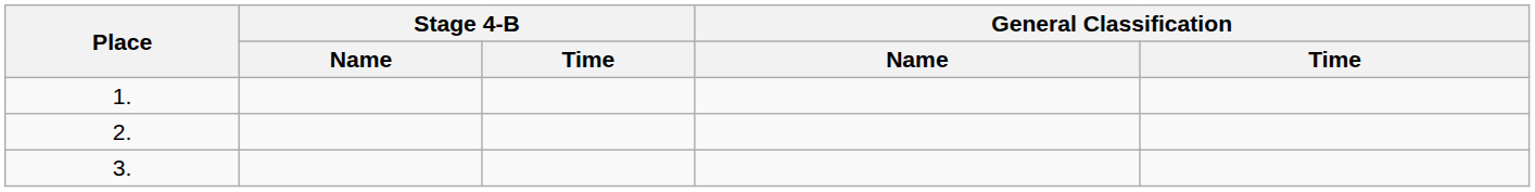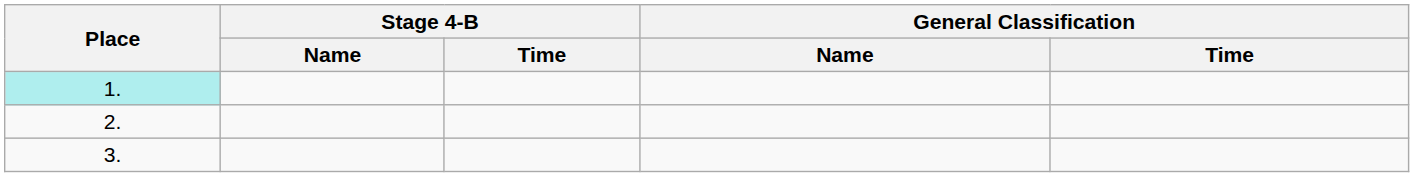1. | Place: no background -> paleturquoise background
